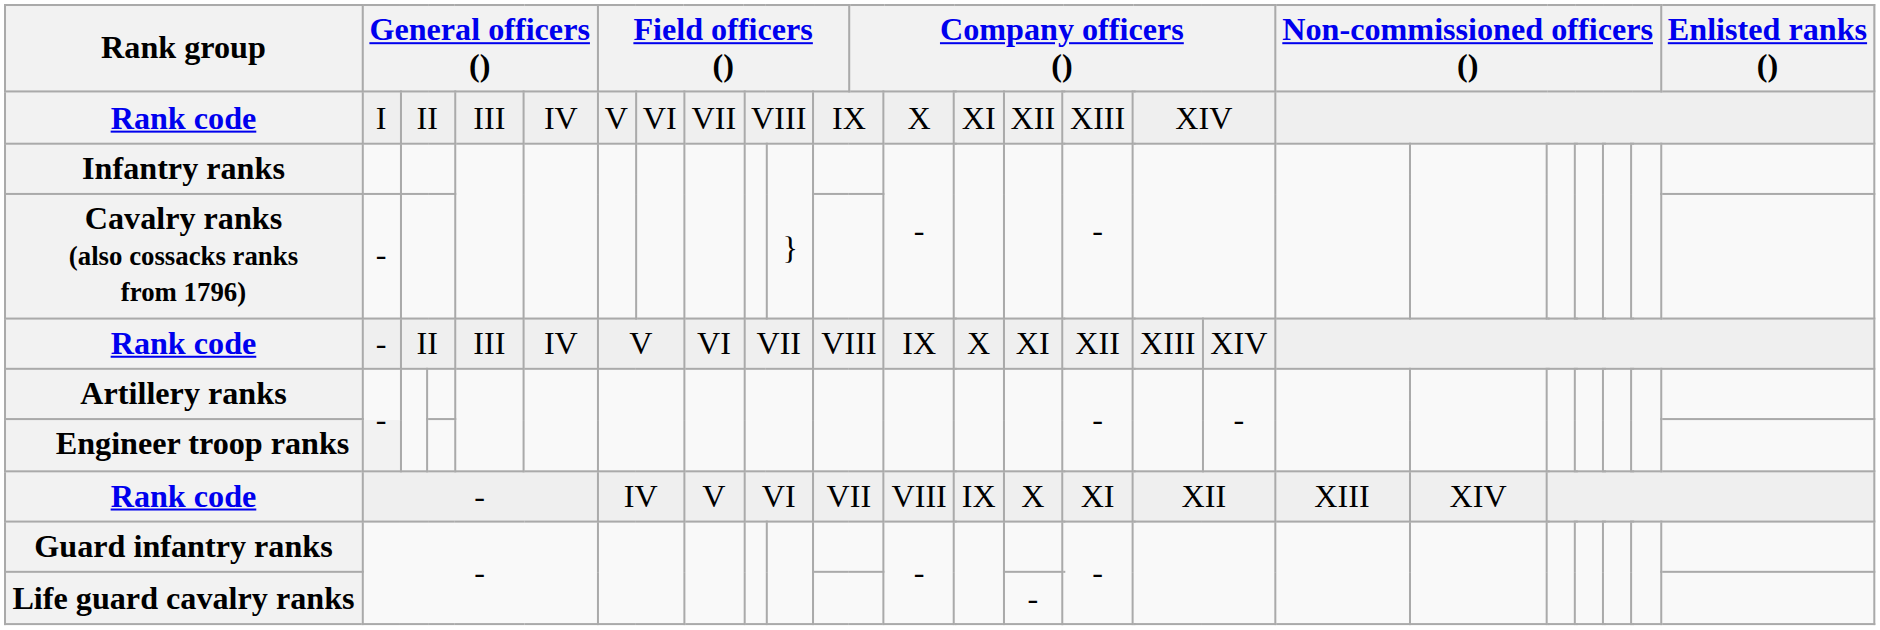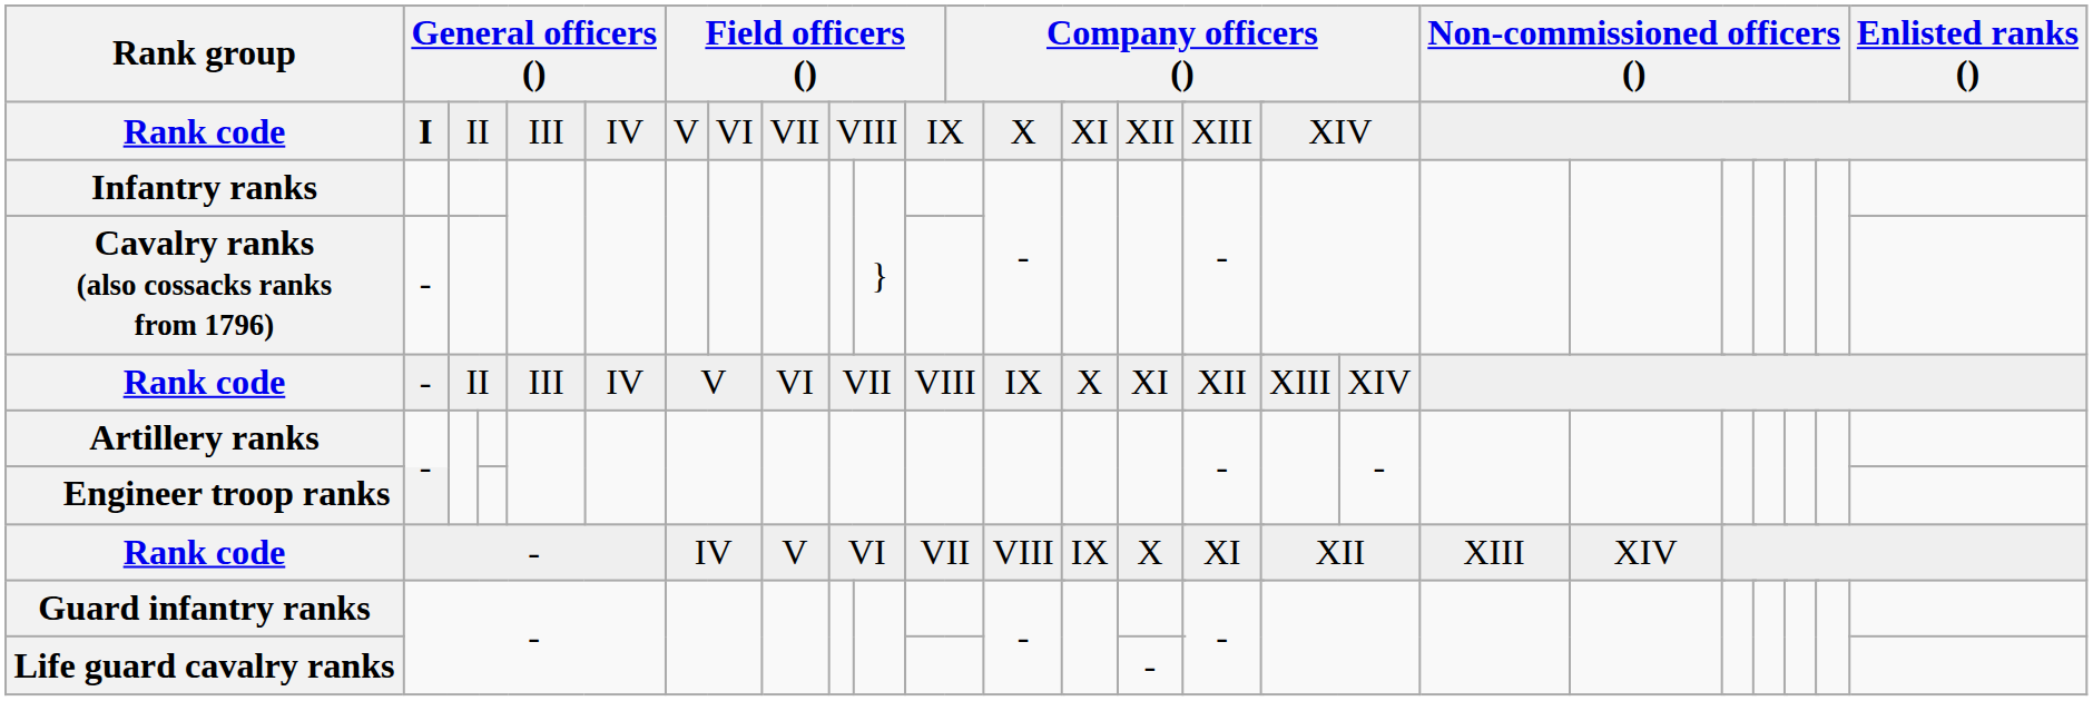Rank code / I | column 2: normal -> bold
